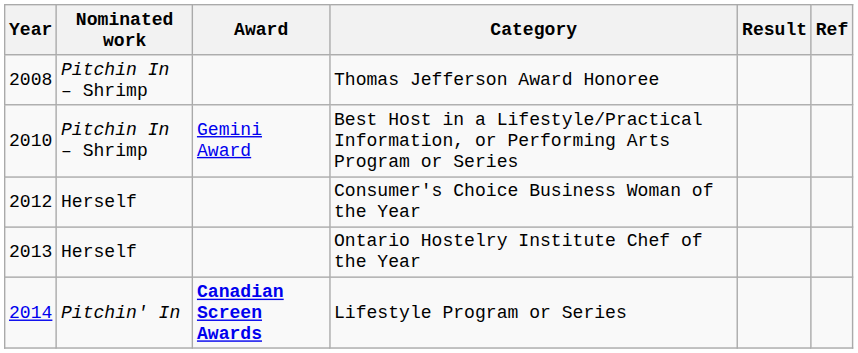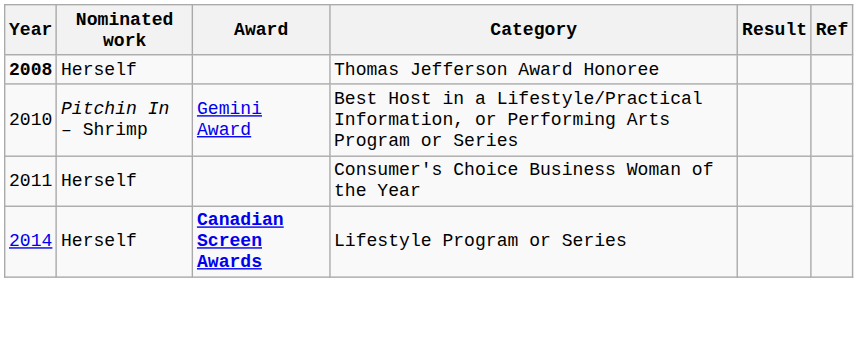Thomas Jefferson Award Honoree | Year: normal -> bold
Thomas Jefferson Award Honoree | Nominated work: Pitchin In – Shrimp -> Herself
Consumer's Choice Business Woman of the Year | Year: 2012 -> 2011
- row: 2013 | Herself | Ontario Hostelry Institute Chef of the Year
Lifestyle Program or Series | Nominated work: Pitchin' In -> Herself
